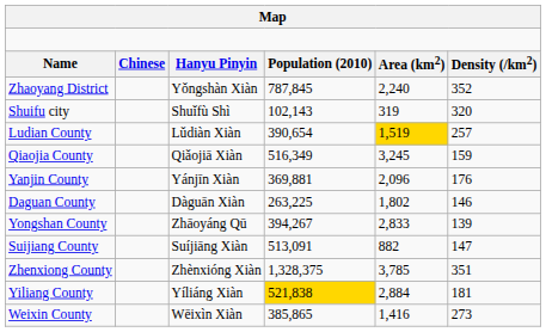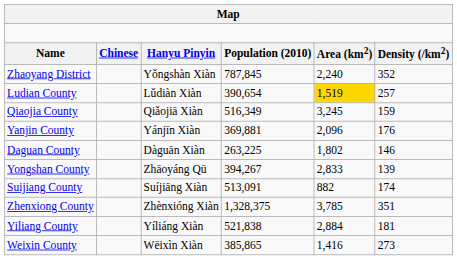- row: Shuifu city | Shuǐfù Shì | 102,143 | 319 | 320
Suijiang County | column 6: 147 -> 174
Yiliang County | column 4: gold background -> no background
